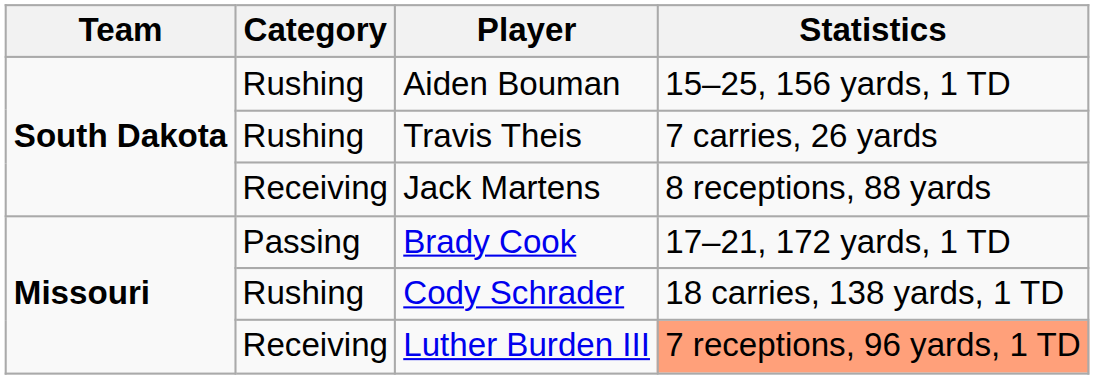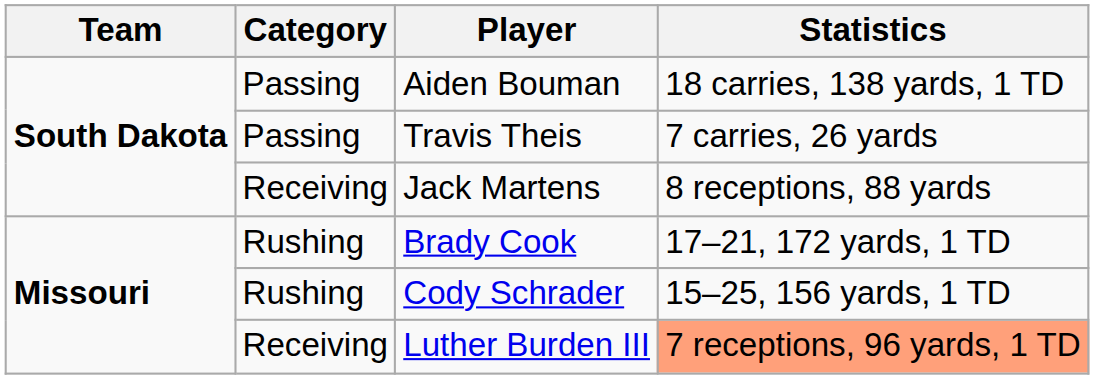Aiden Bouman | Category: Rushing -> Passing
Aiden Bouman | Statistics: 15–25, 156 yards, 1 TD -> 18 carries, 138 yards, 1 TD
Travis Theis | Category: Rushing -> Passing
Brady Cook | Category: Passing -> Rushing
Cody Schrader | Statistics: 18 carries, 138 yards, 1 TD -> 15–25, 156 yards, 1 TD
